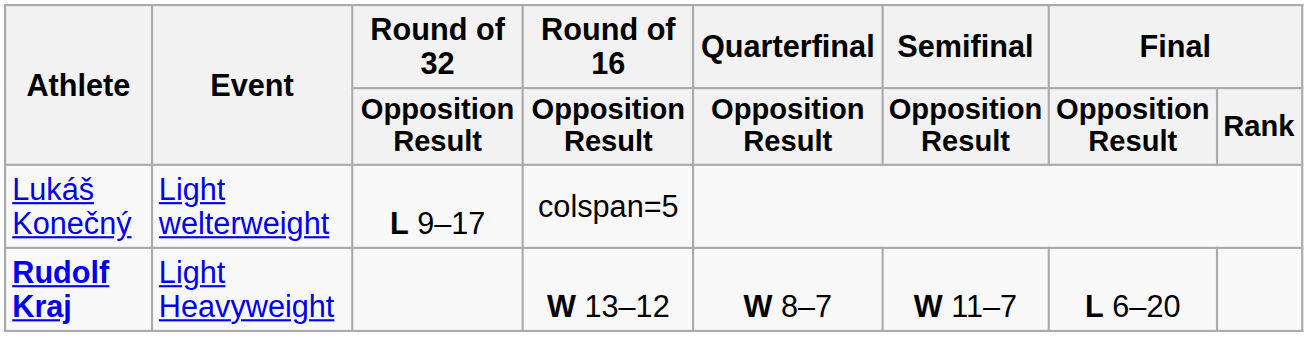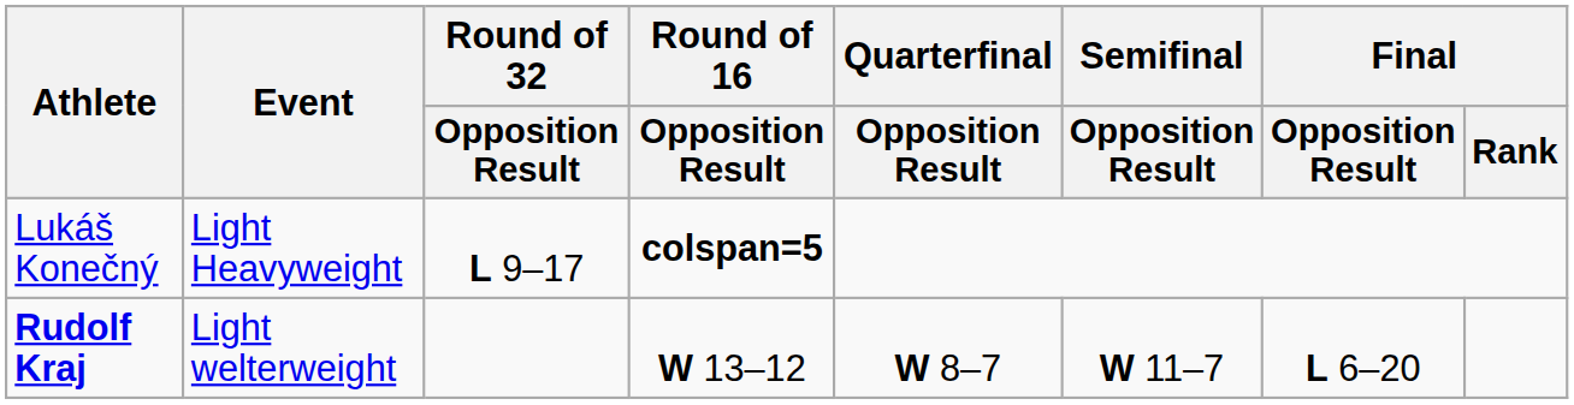Lukáš Konečný | Event: Light welterweight -> Light Heavyweight
Lukáš Konečný | Round of 16 / Opposition Result: normal -> bold
Rudolf Kraj | Event: Light Heavyweight -> Light welterweight
